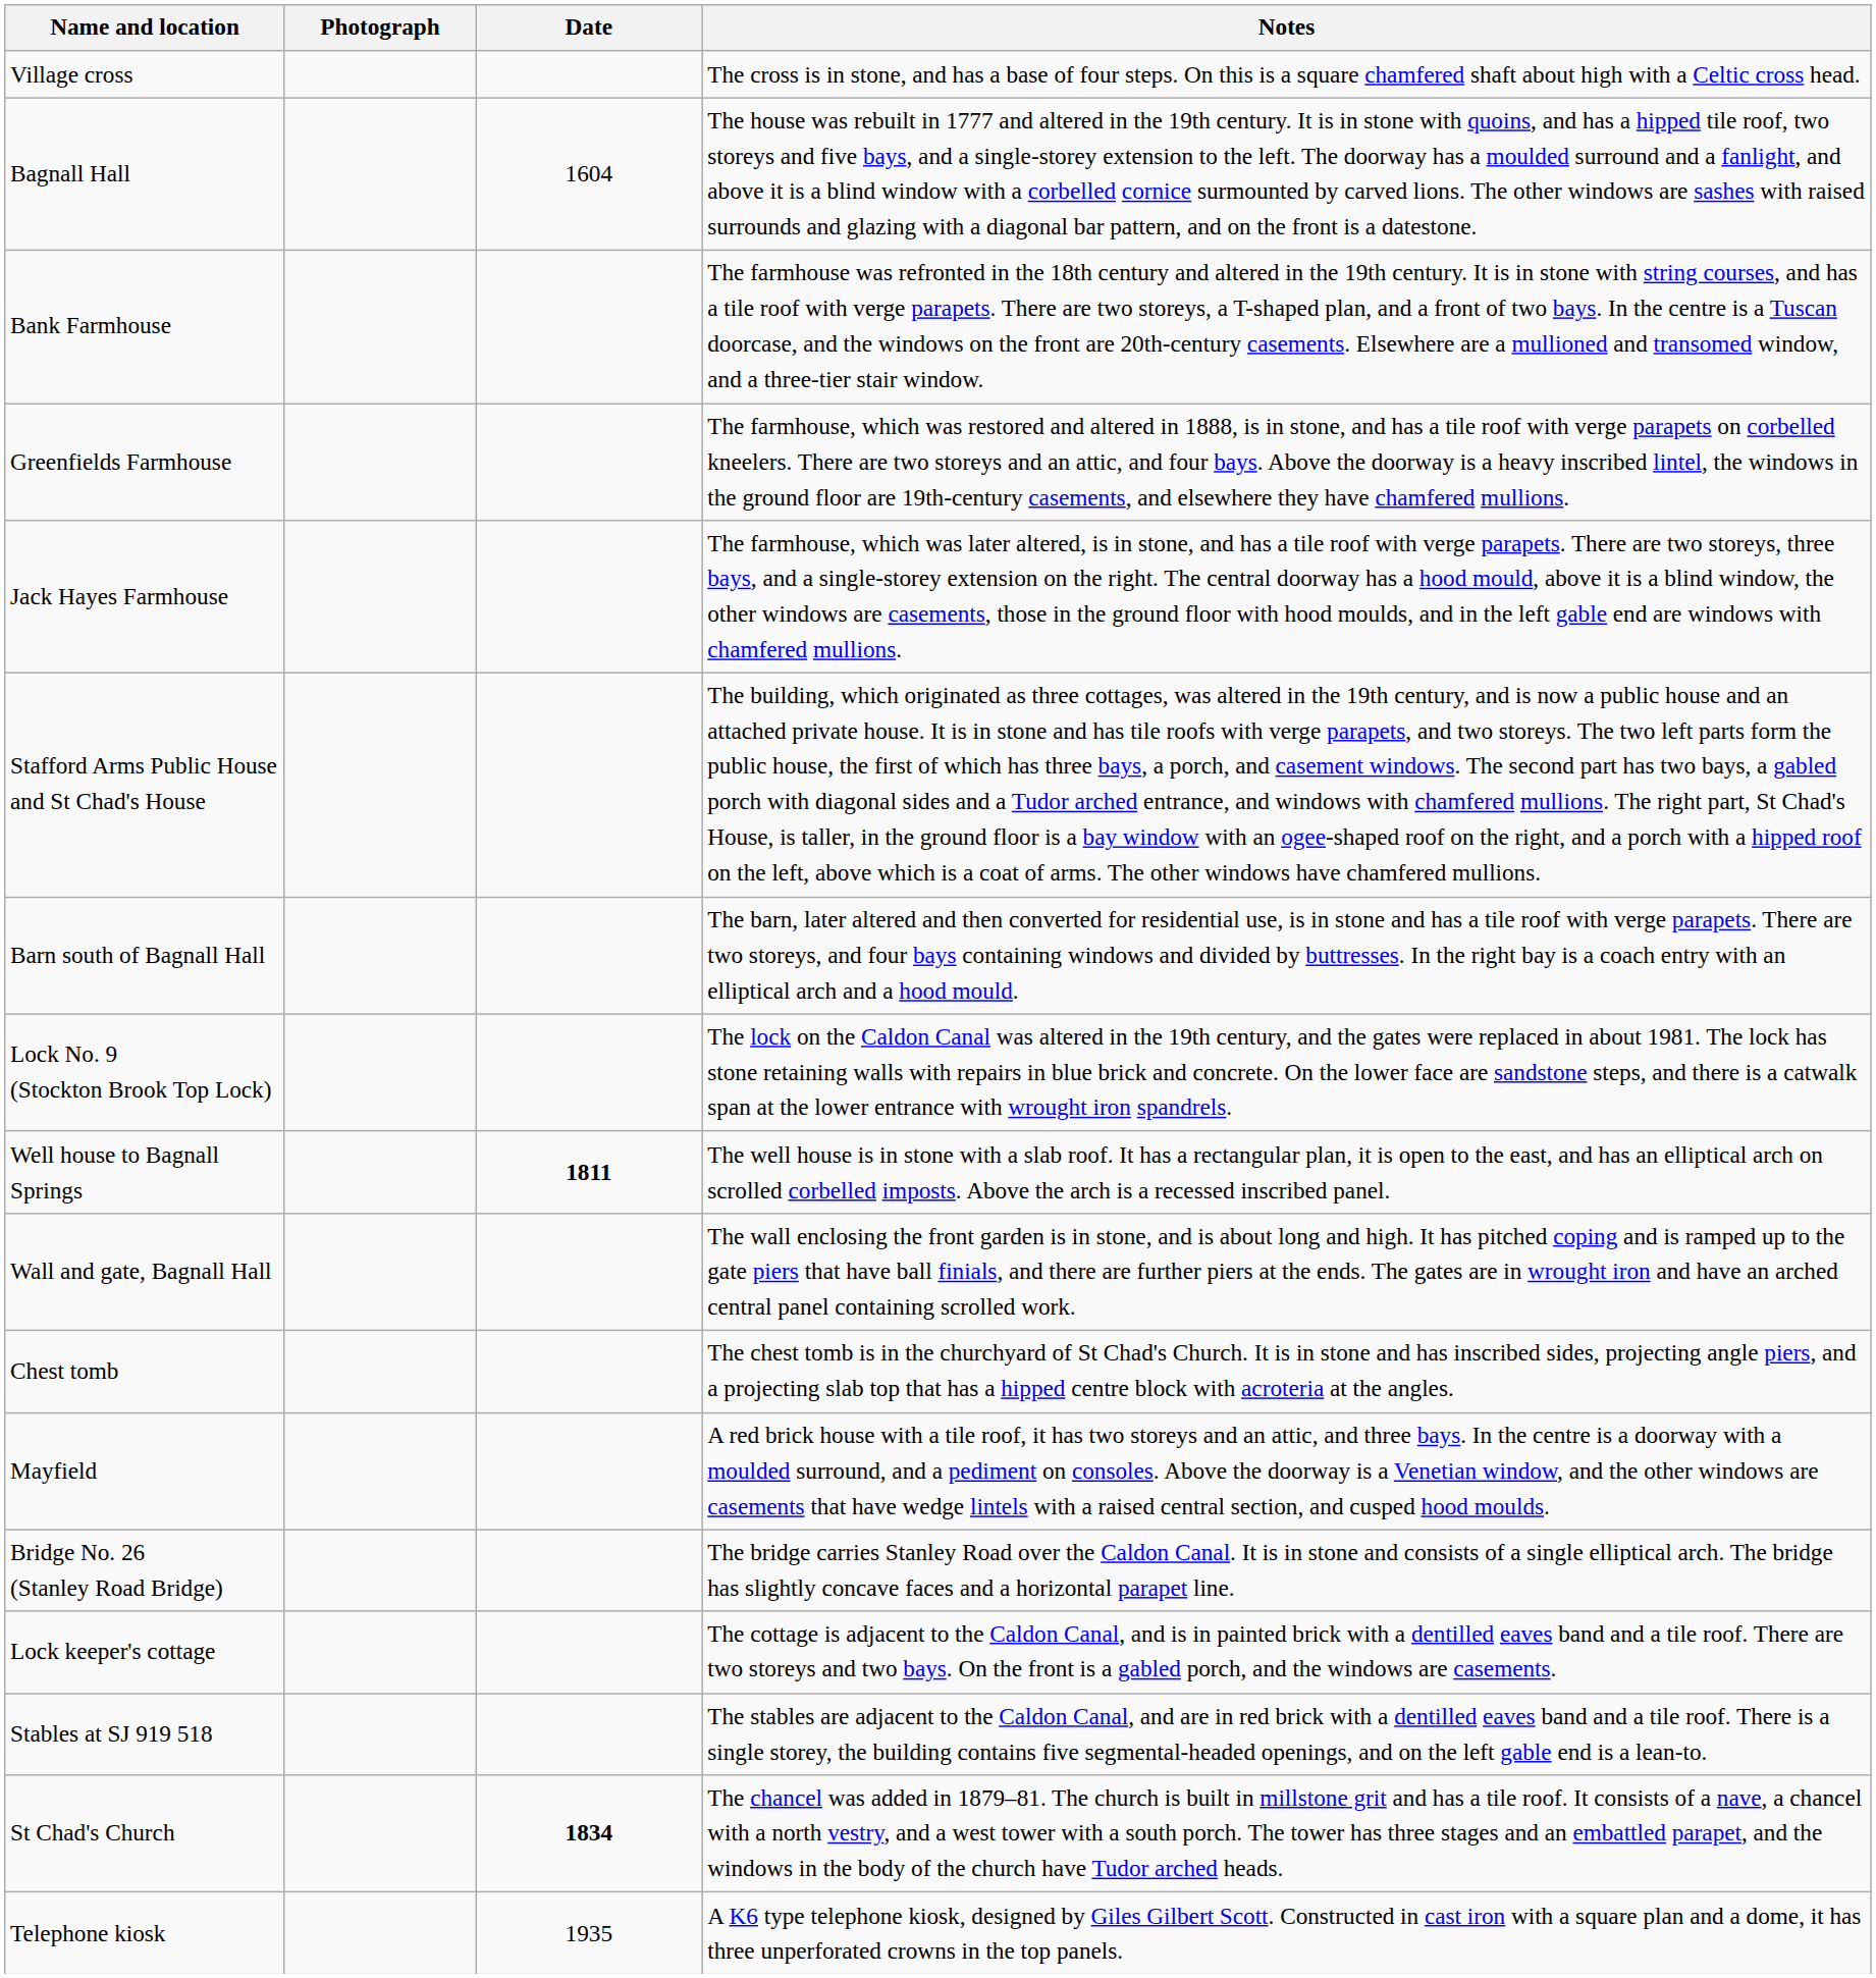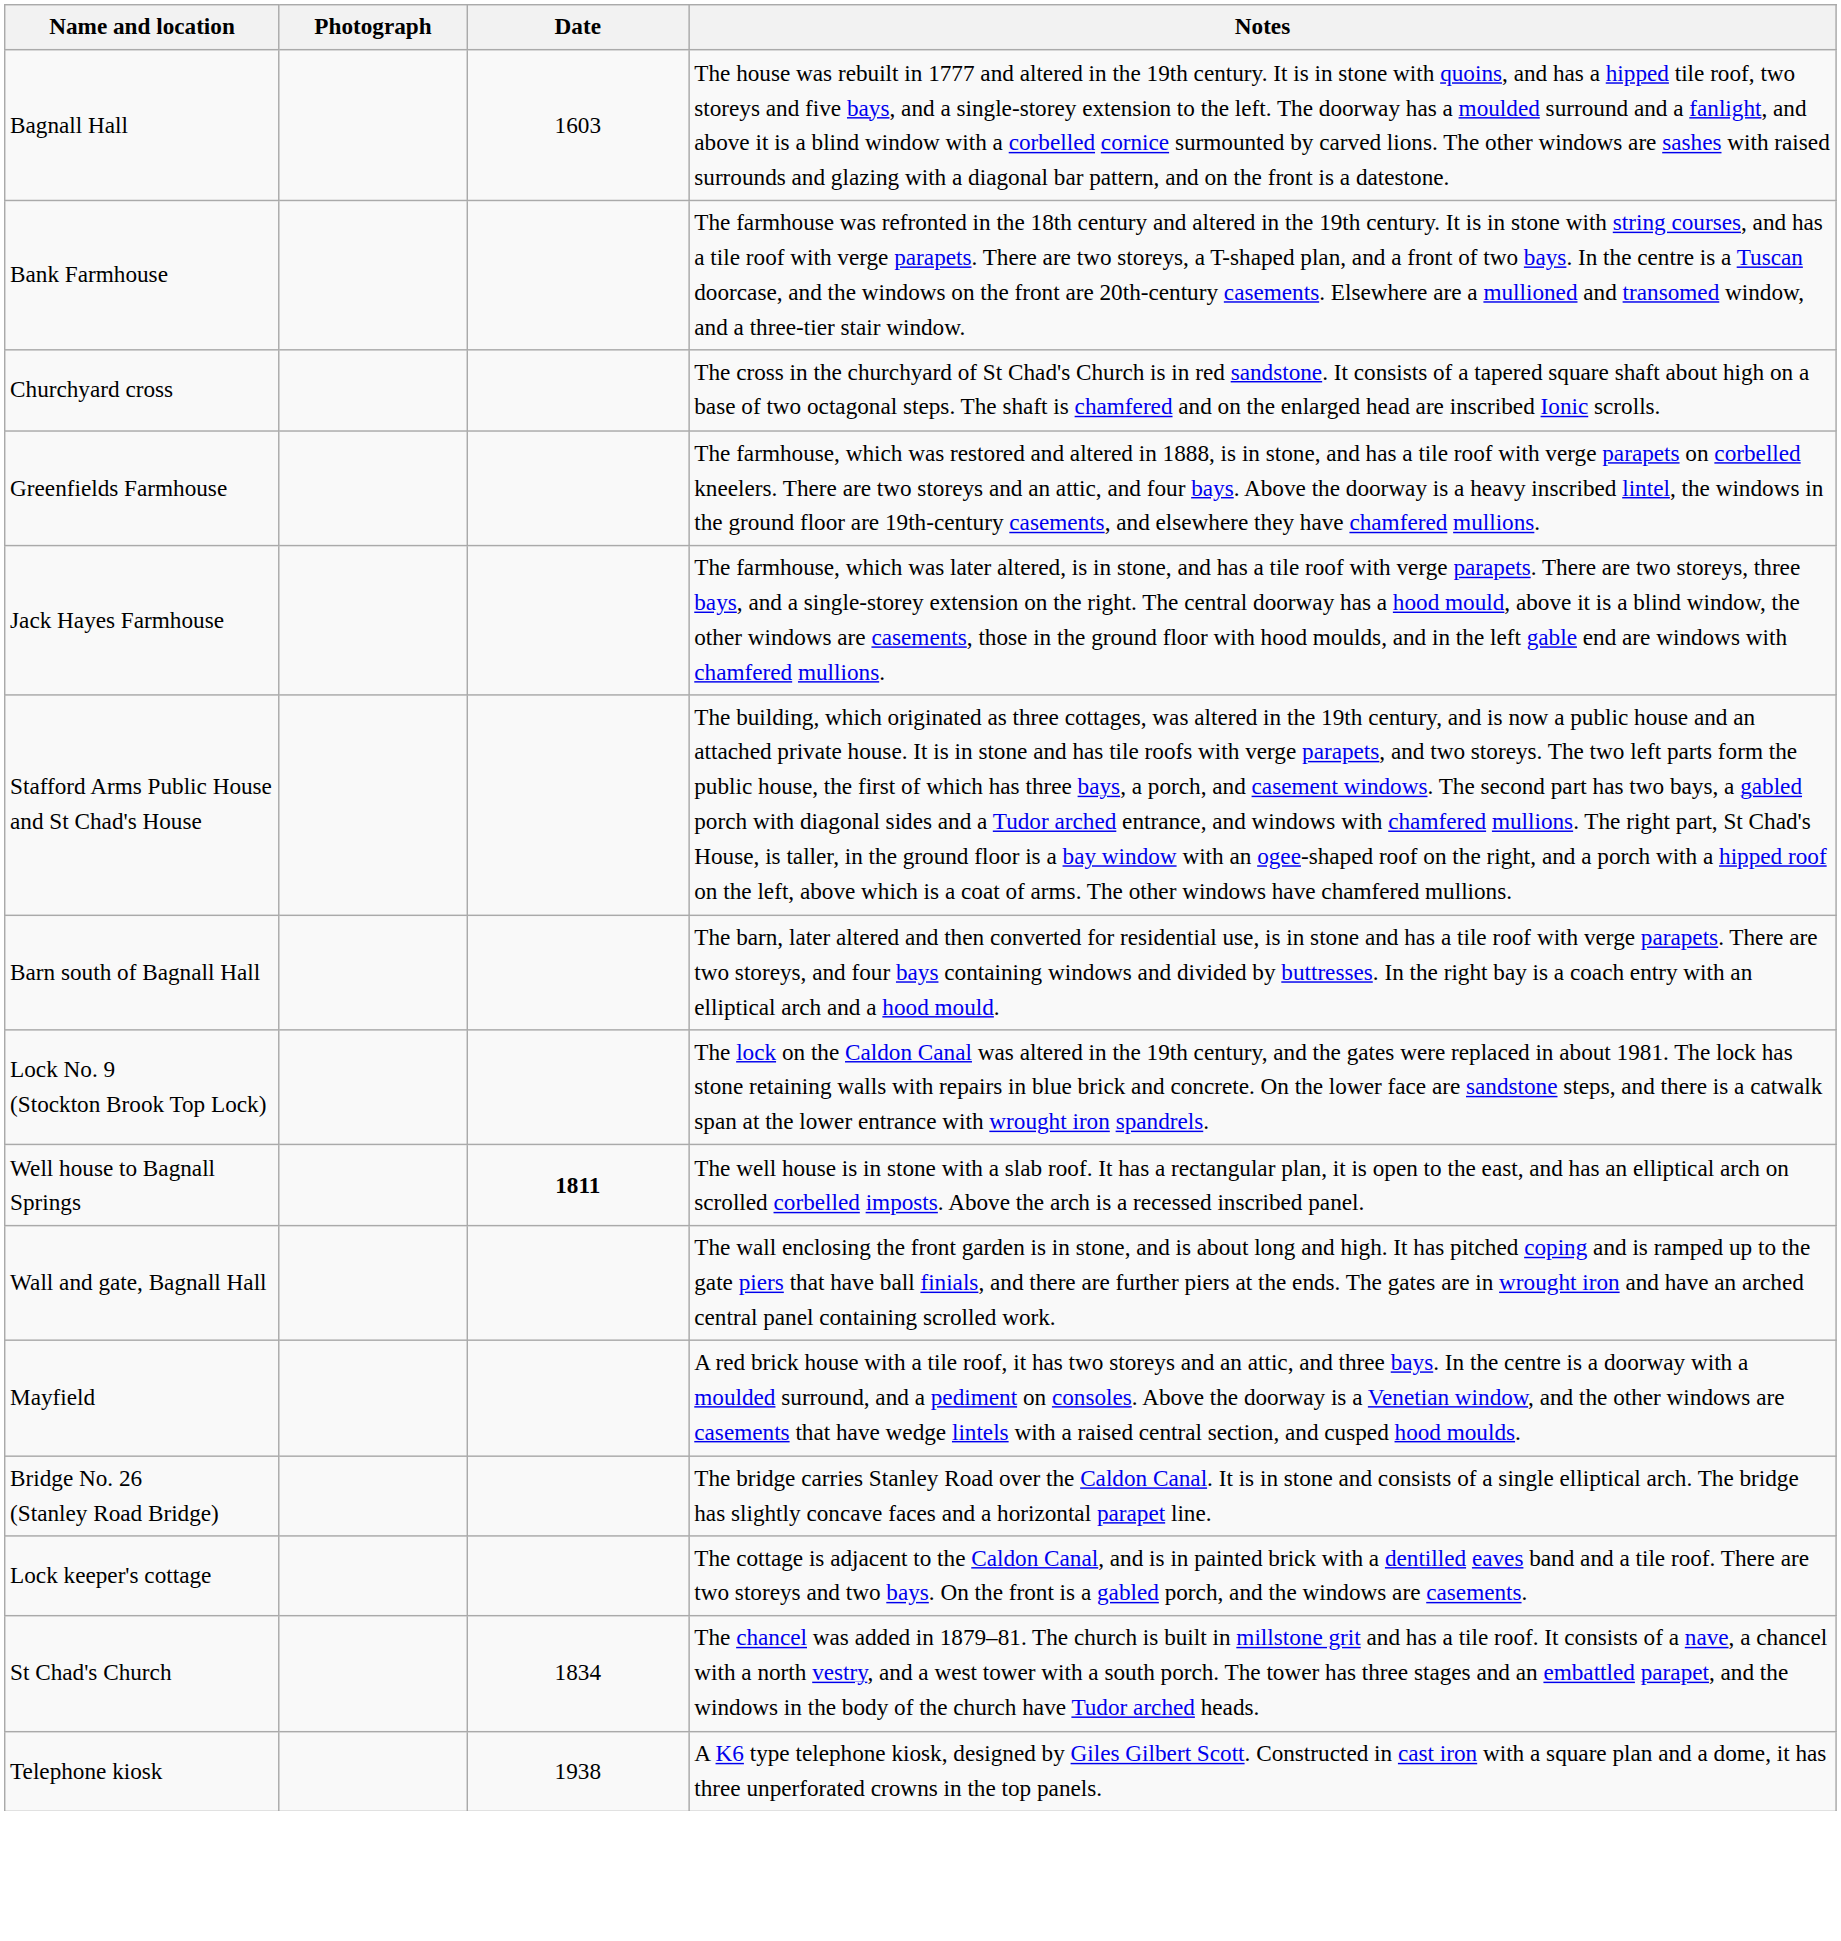- row: Village cross | The cross is in stone, and has a base of four steps. On this is a square chamfered shaft about high with a Celtic cross head.
Bagnall Hall | Date: 1604 -> 1603
+ row: Churchyard cross | The cross in the churchyard of St Chad's Church is in red sandstone. It consists of a tapered square shaft about high on a base of two octagonal steps. The shaft is chamfered and on the enlarged head are inscribed Ionic scrolls.
- row: Chest tomb | The chest tomb is in the churchyard of St Chad's Church. It is in stone and has inscribed sides, projecting angle piers, and a projecting slab top that has a hipped centre block with acroteria at the angles.
- row: Stables at SJ 919 518 | The stables are adjacent to the Caldon Canal, and are in red brick with a dentilled eaves band and a tile roof. There is a single storey, the building contains five segmental-headed openings, and on the left gable end is a lean-to.
St Chad's Church | Date: bold -> normal
Telephone kiosk | Date: 1935 -> 1938
